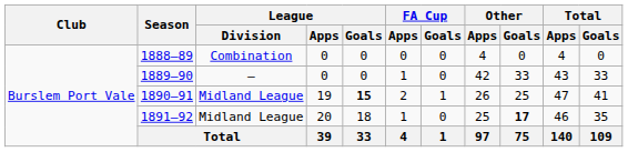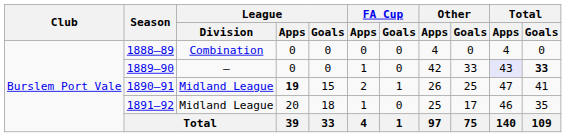1889–90 | Total / Apps: no background -> lavender background
1889–90 | Total / Goals: normal -> bold
1890–91 | League / Apps: normal -> bold
1890–91 | League / Goals: bold -> normal
1891–92 | Other / Goals: bold -> normal
